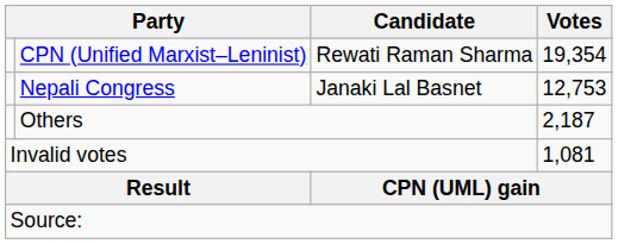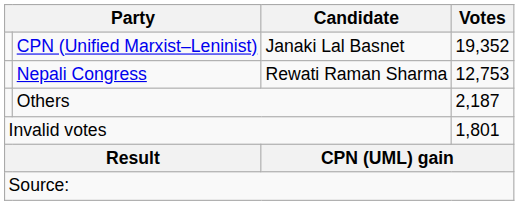CPN (Unified Marxist–Leninist) | Candidate: Rewati Raman Sharma -> Janaki Lal Basnet
CPN (Unified Marxist–Leninist) | Votes: 19,354 -> 19,352
Nepali Congress | Candidate: Janaki Lal Basnet -> Rewati Raman Sharma
Invalid votes | Votes: 1,081 -> 1,801
